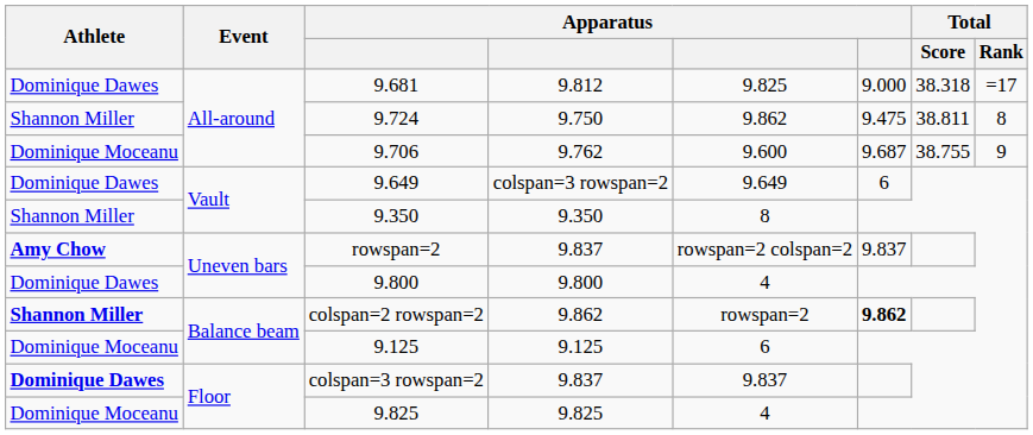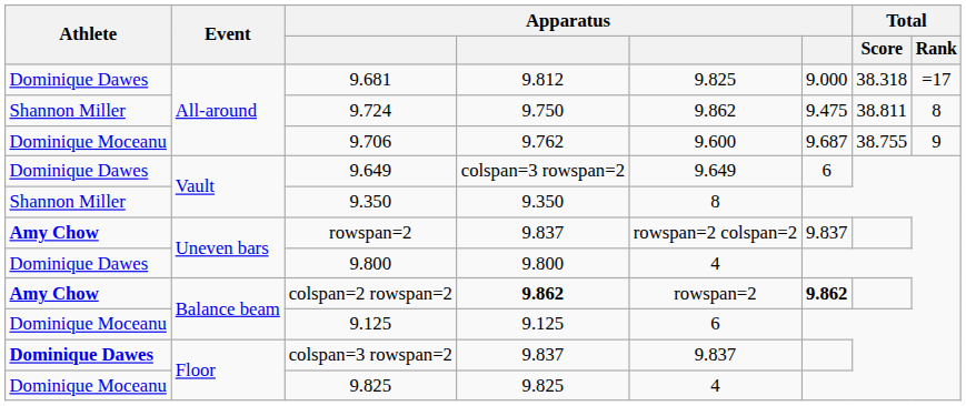colspan=2 rowspan=2 | Athlete: Shannon Miller -> Amy Chow
colspan=2 rowspan=2 | column 4: normal -> bold
